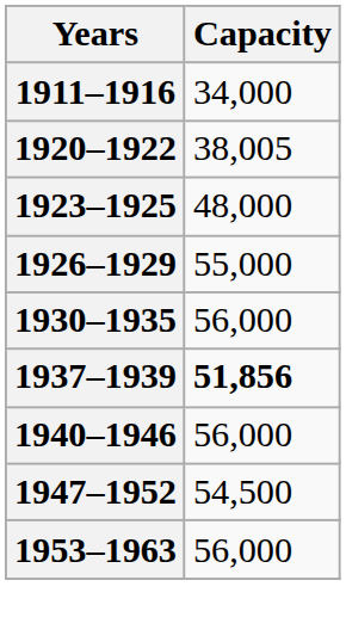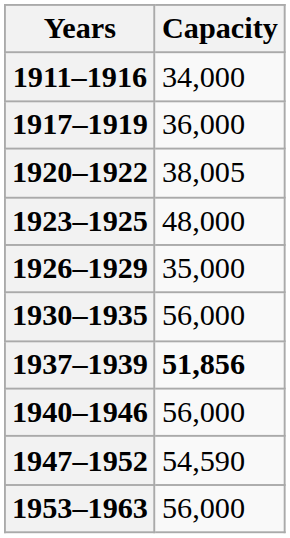+ row: 1917–1919 | 36,000
1926–1929 | Capacity: 55,000 -> 35,000
1947–1952 | Capacity: 54,500 -> 54,590
